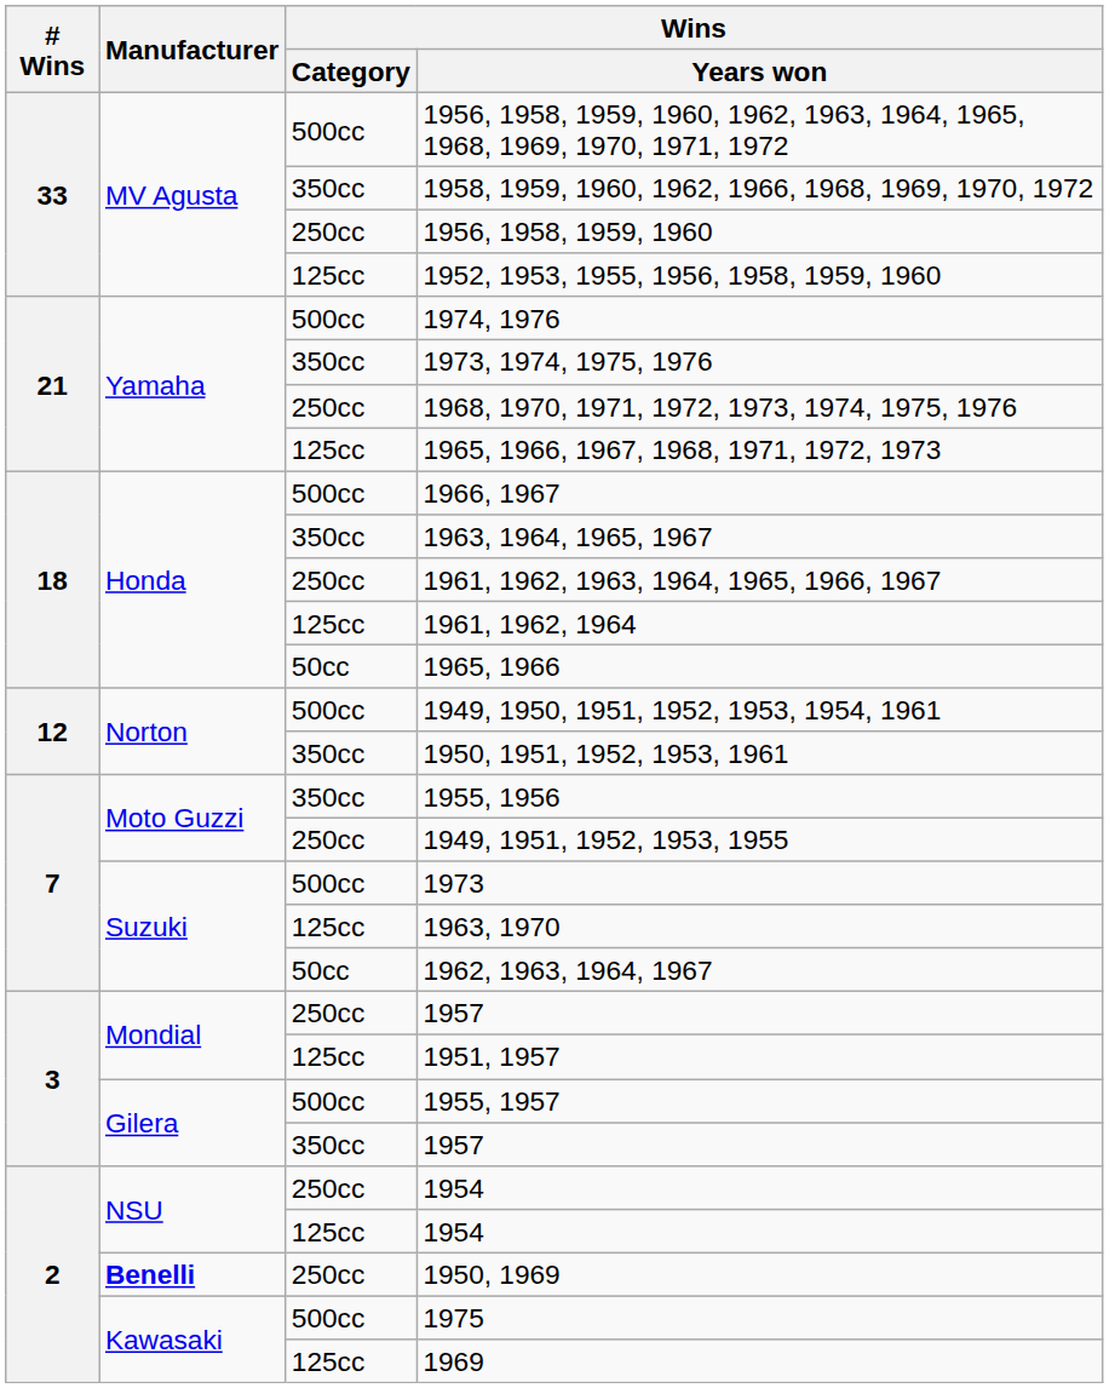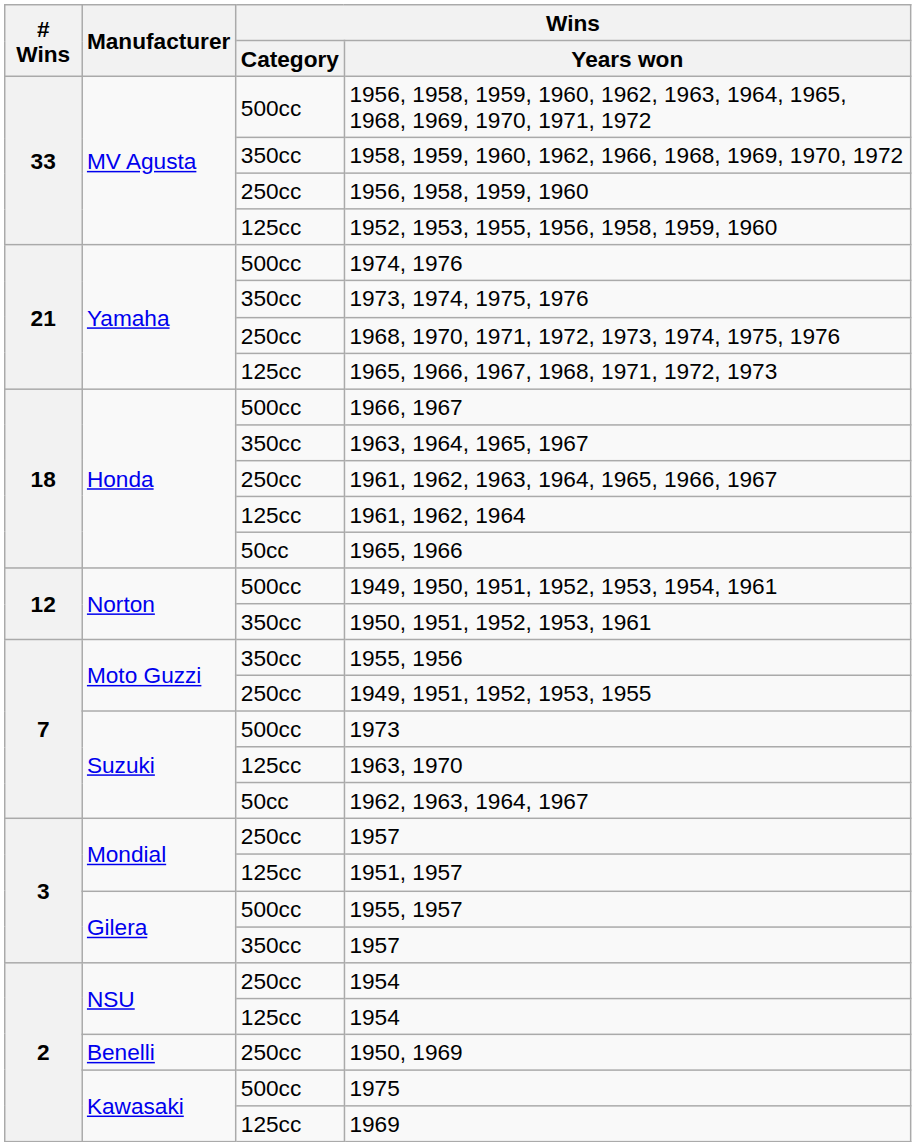1950, 1969 | Manufacturer: bold -> normal
